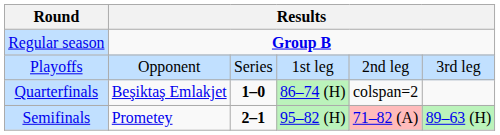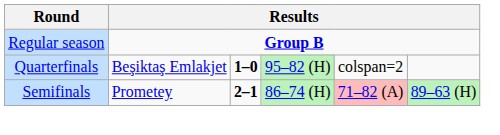- row: Playoffs | Opponent | Series | 1st leg | 2nd leg | 3rd leg
Quarterfinals | column 4: 86–74 (H) -> 95–82 (H)
Semifinals | column 4: 95–82 (H) -> 86–74 (H)
